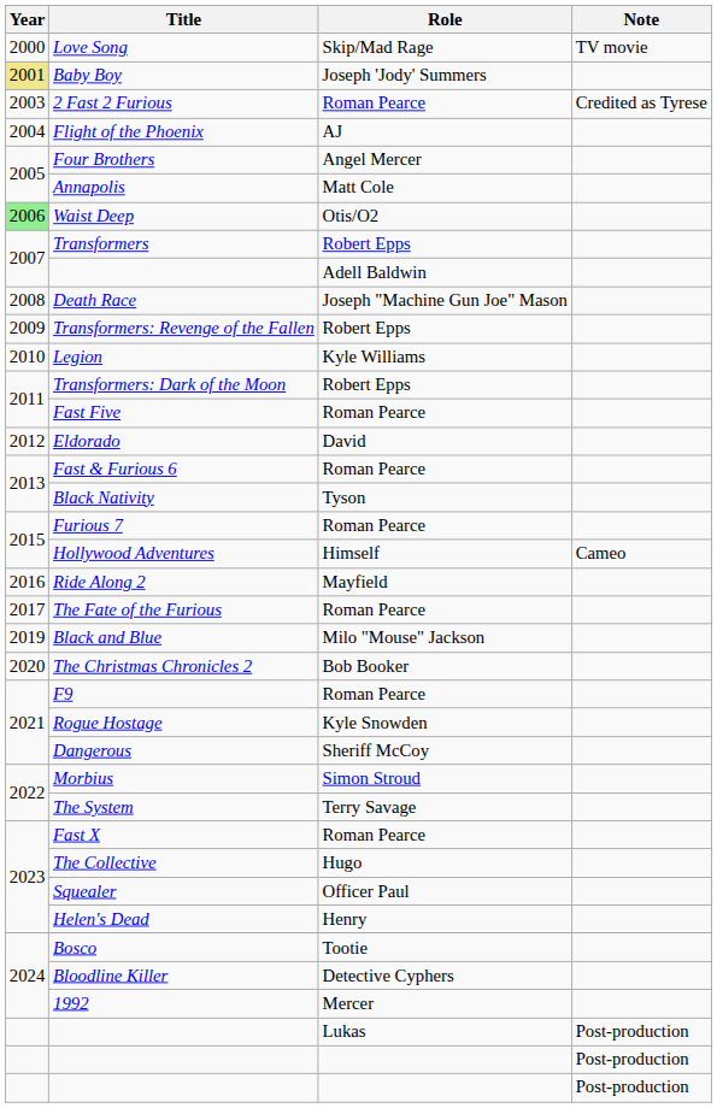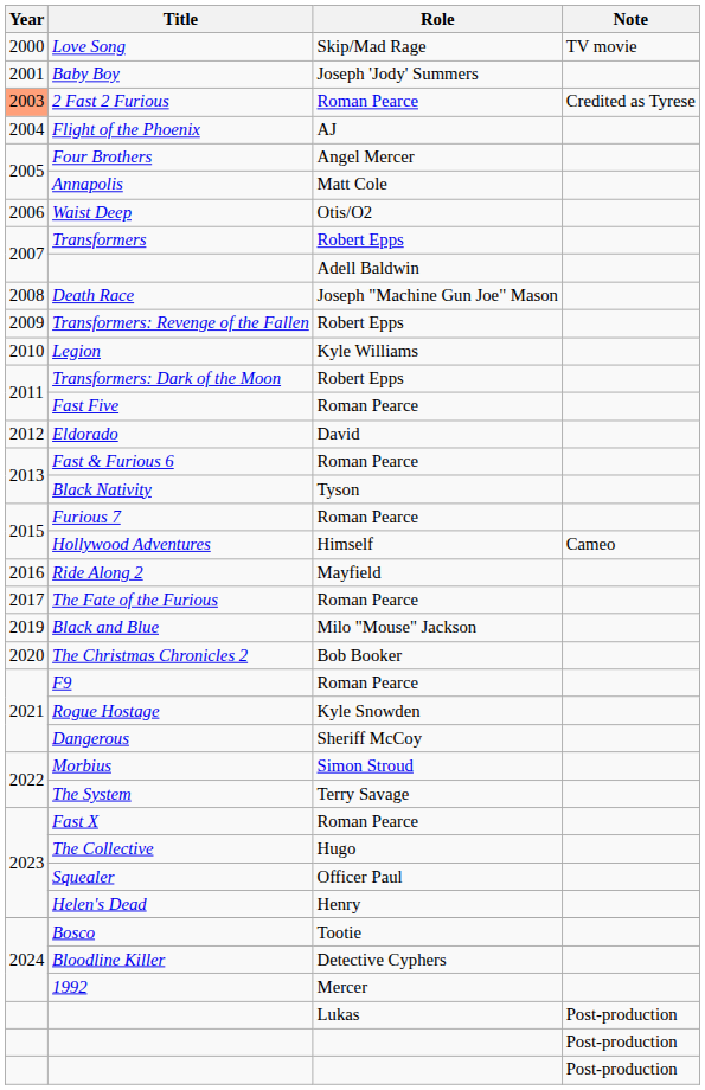Baby Boy | Year: khaki background -> no background
2 Fast 2 Furious | Year: no background -> lightsalmon background
Waist Deep | Year: lightgreen background -> no background
